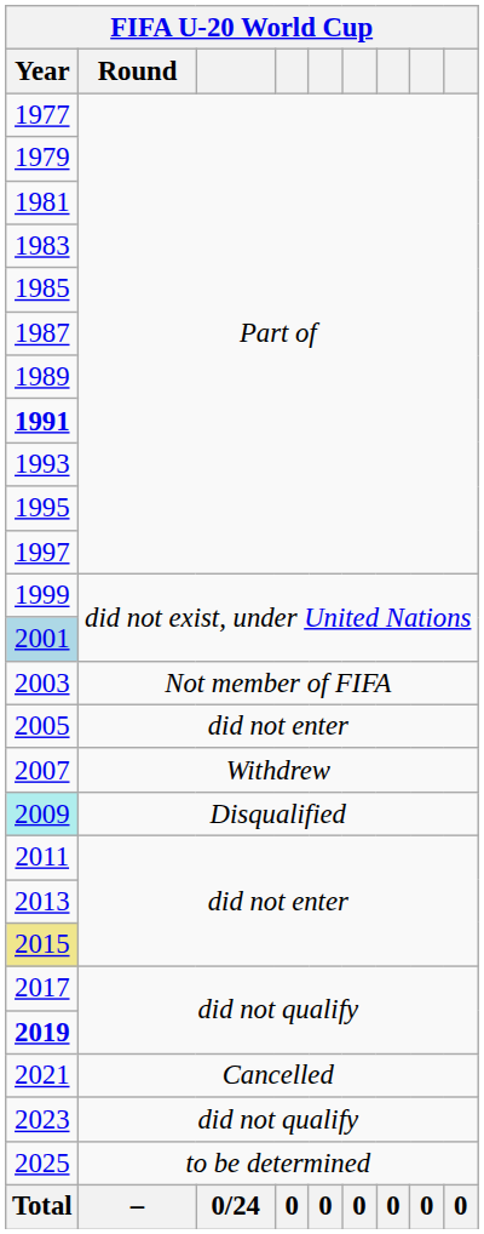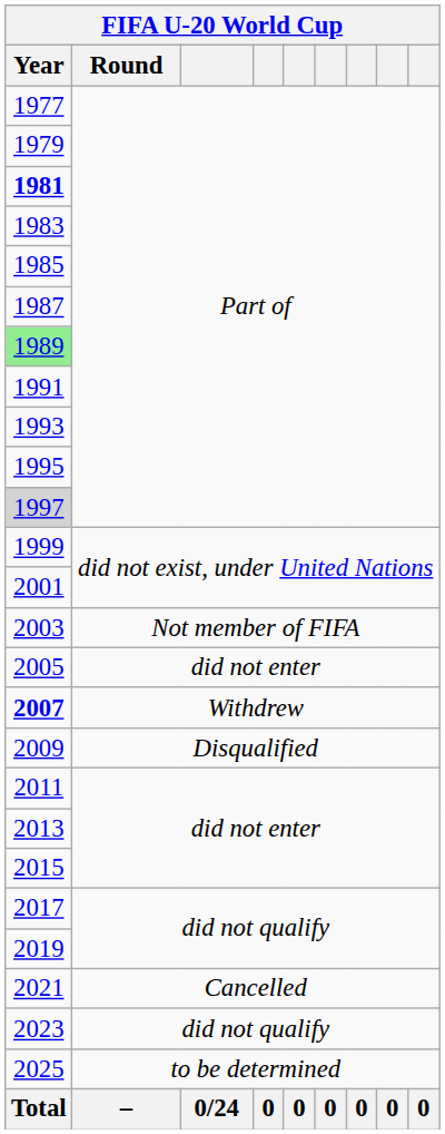1981 | Year: normal -> bold
1989 | Year: no background -> lightgreen background
1991 | Year: bold -> normal
1997 | Year: no background -> lightgrey background
2001 | Year: lightblue background -> no background
2007 | Year: normal -> bold
2009 | Year: paleturquoise background -> no background
2015 | Year: khaki background -> no background
2019 | Year: bold -> normal
